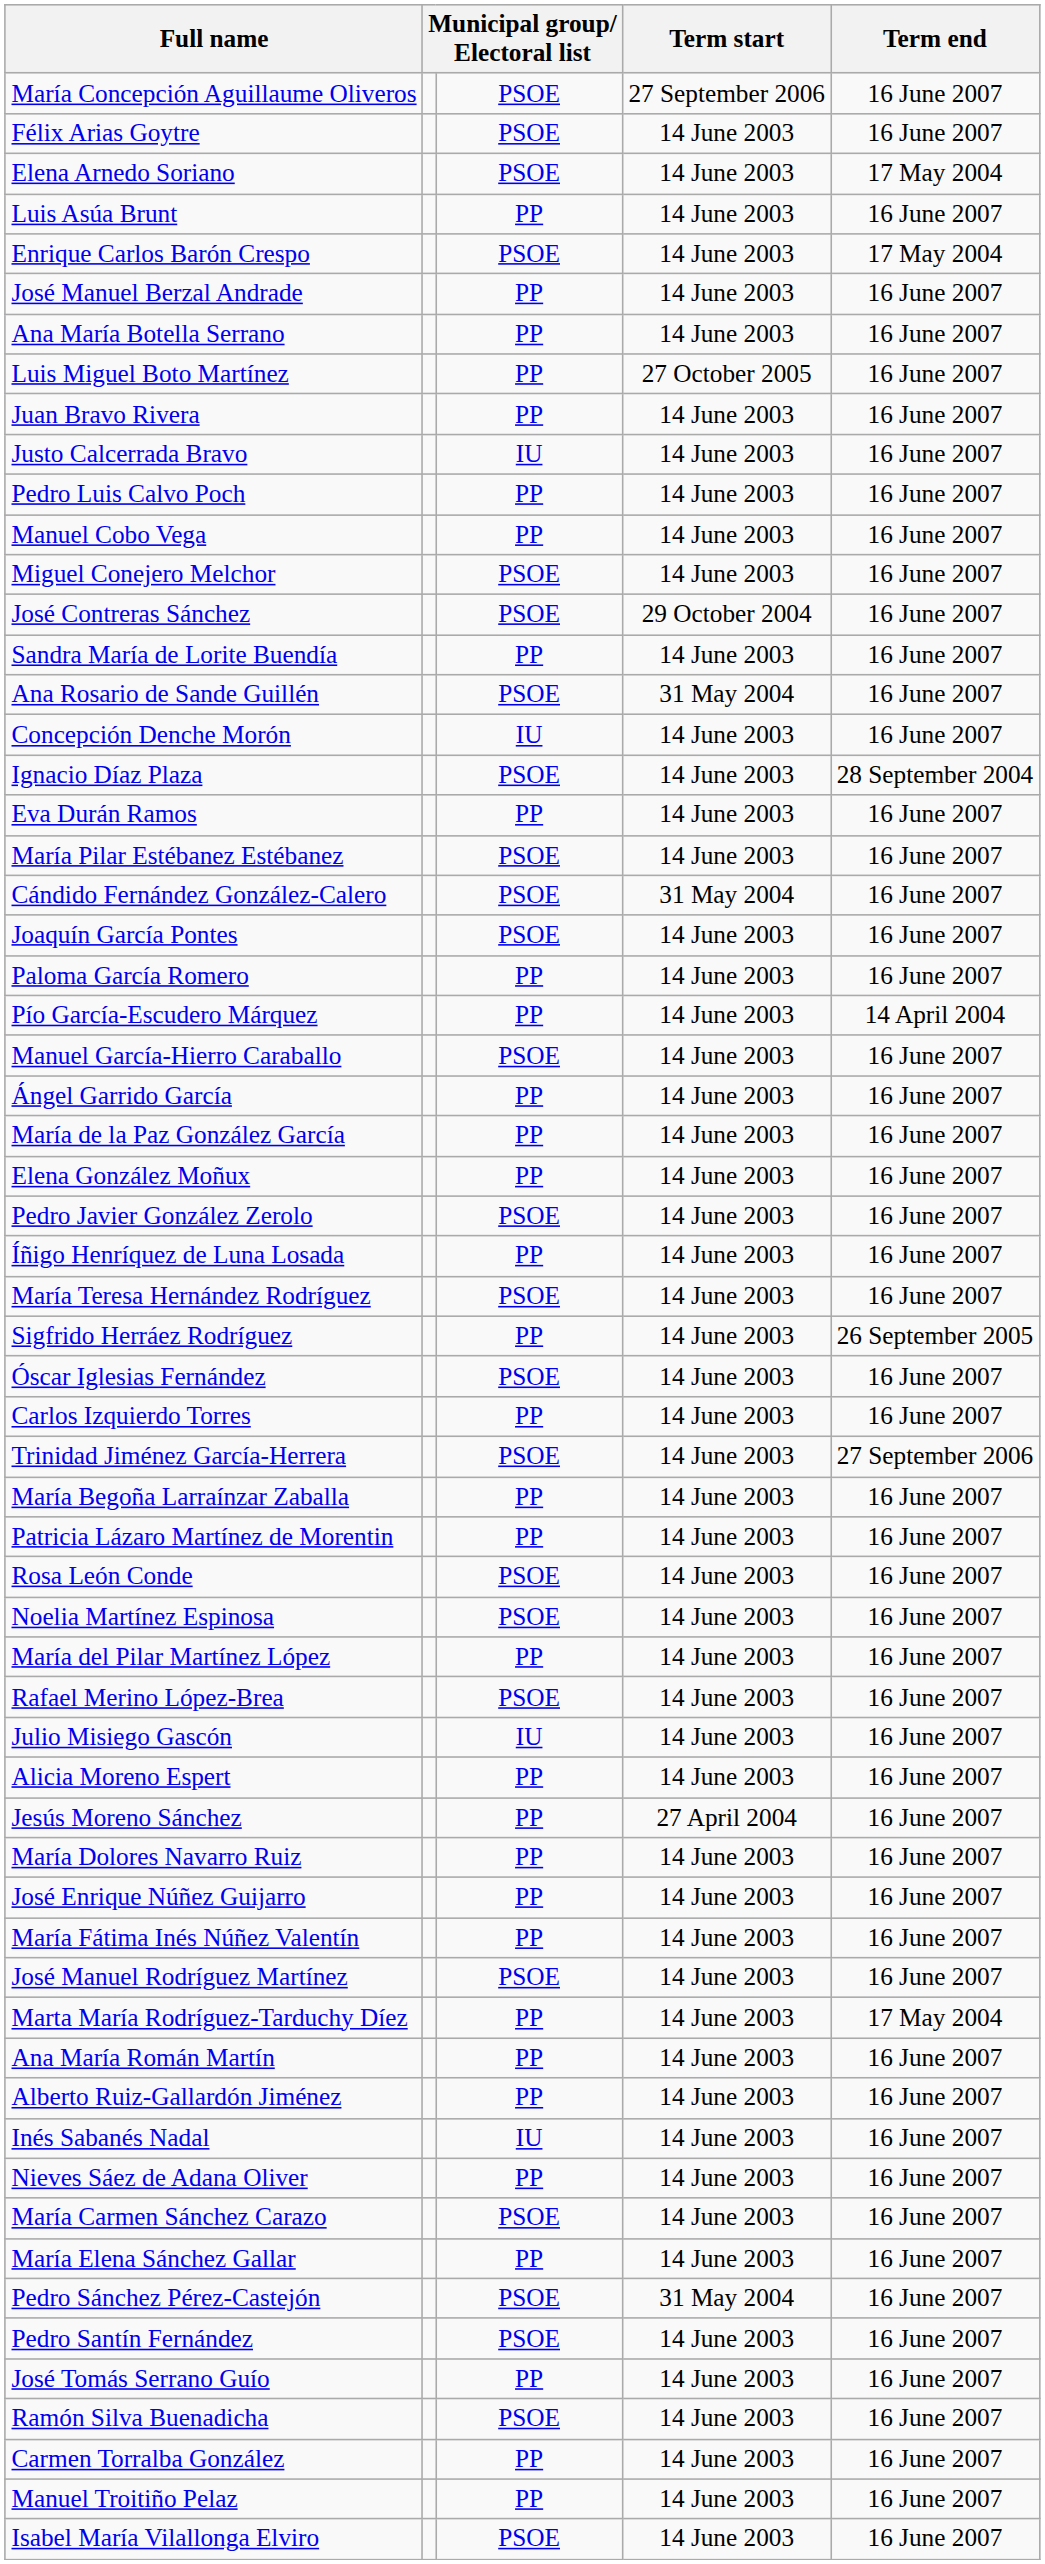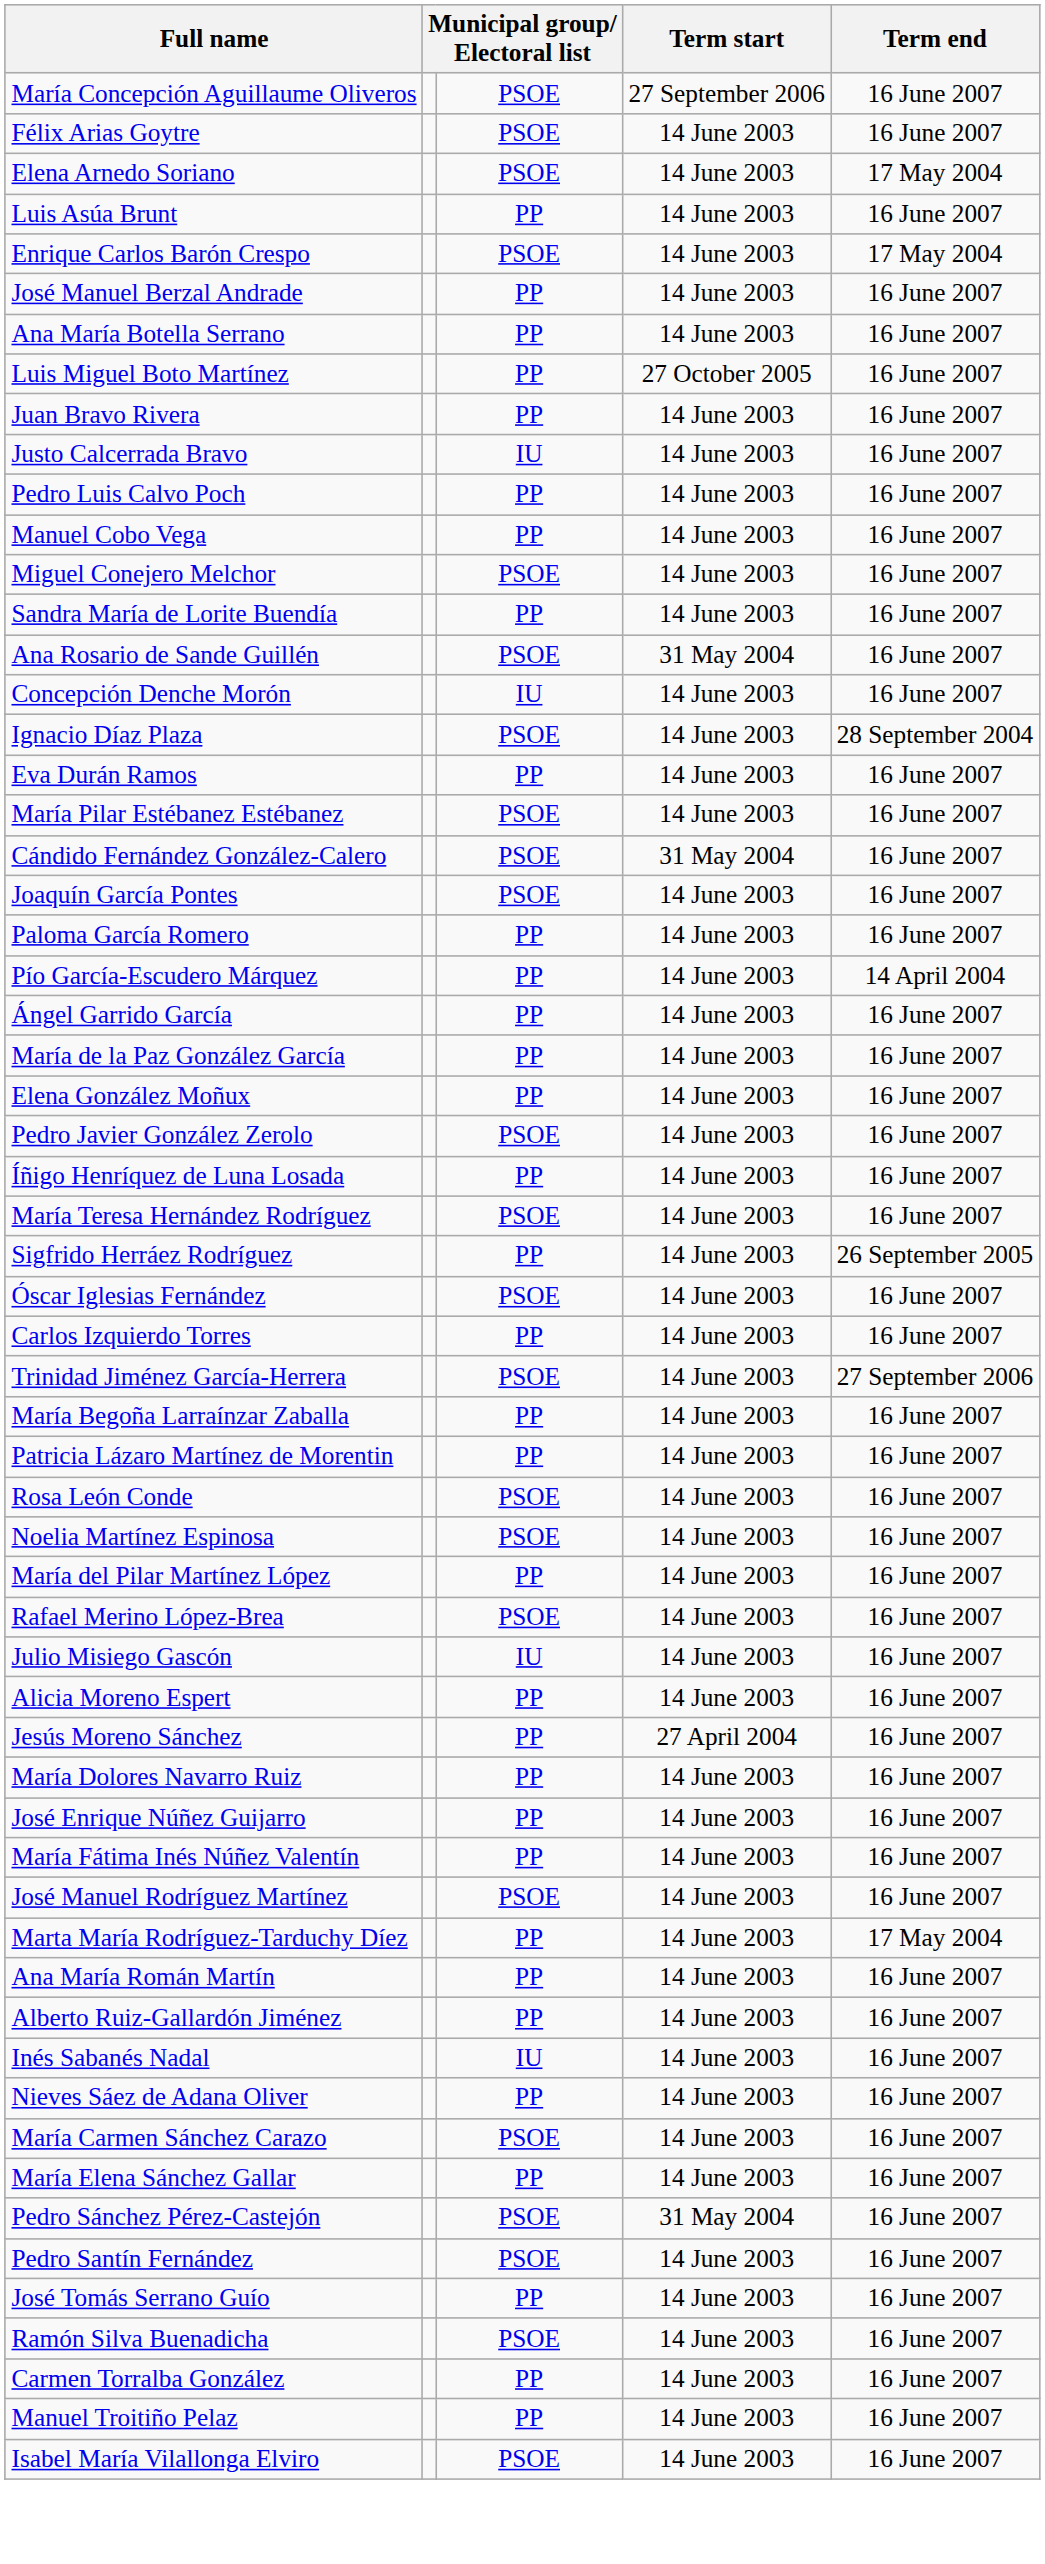- row: José Contreras Sánchez | PSOE | 29 October 2004 | 16 June 2007
- row: Manuel García-Hierro Caraballo | PSOE | 14 June 2003 | 16 June 2007
